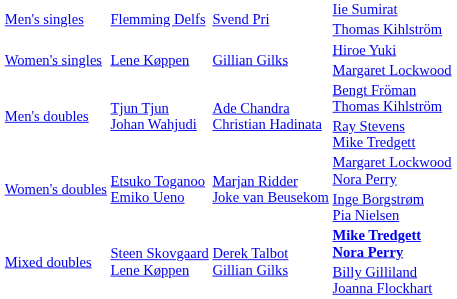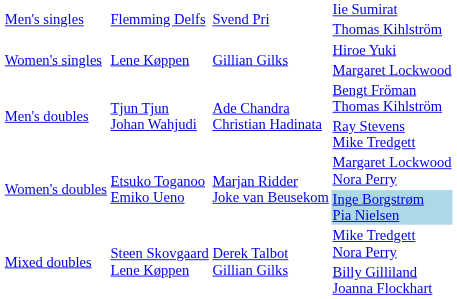Inge Borgstrøm Pia Nielsen | column 4: no background -> lightblue background
Mike Tredgett Nora Perry | column 4: bold -> normal
